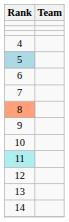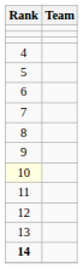row 6 | Rank: lightblue background -> no background
row 9 | Rank: lightsalmon background -> no background
row 11 | Rank: no background -> lightyellow background
row 12 | Rank: paleturquoise background -> no background
row 15 | Rank: normal -> bold
